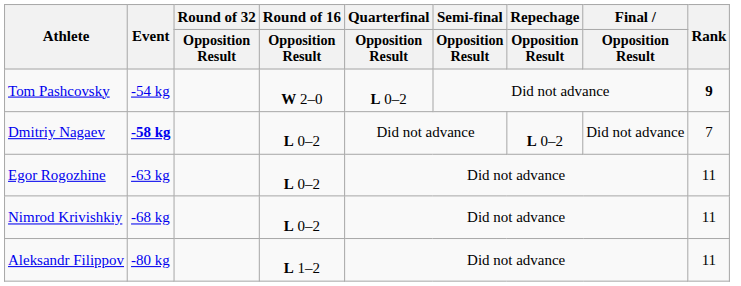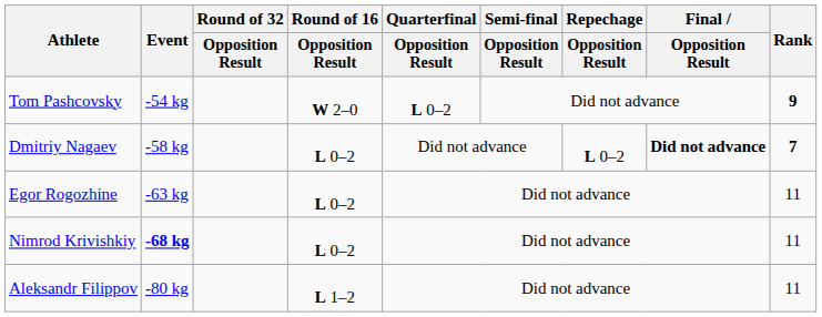Dmitriy Nagaev | Event: bold -> normal
Dmitriy Nagaev | Final / Opposition Result: normal -> bold
Dmitriy Nagaev | Rank: normal -> bold
Nimrod Krivishkiy | Event: normal -> bold
